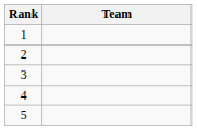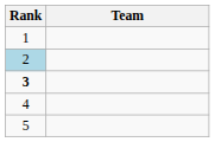2 | Rank: no background -> lightblue background
3 | Rank: normal -> bold
